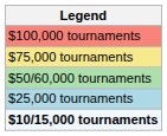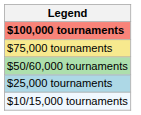row 2 | column 1: normal -> bold
row 6 | column 1: bold -> normal
